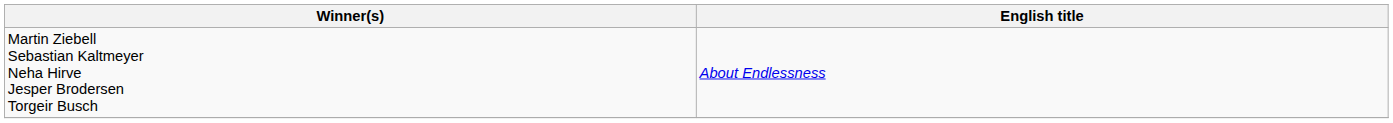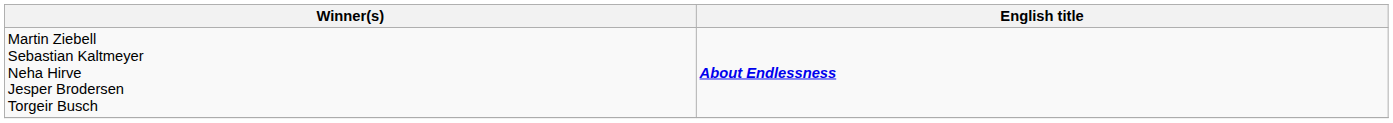row 2 | English title: normal -> bold
